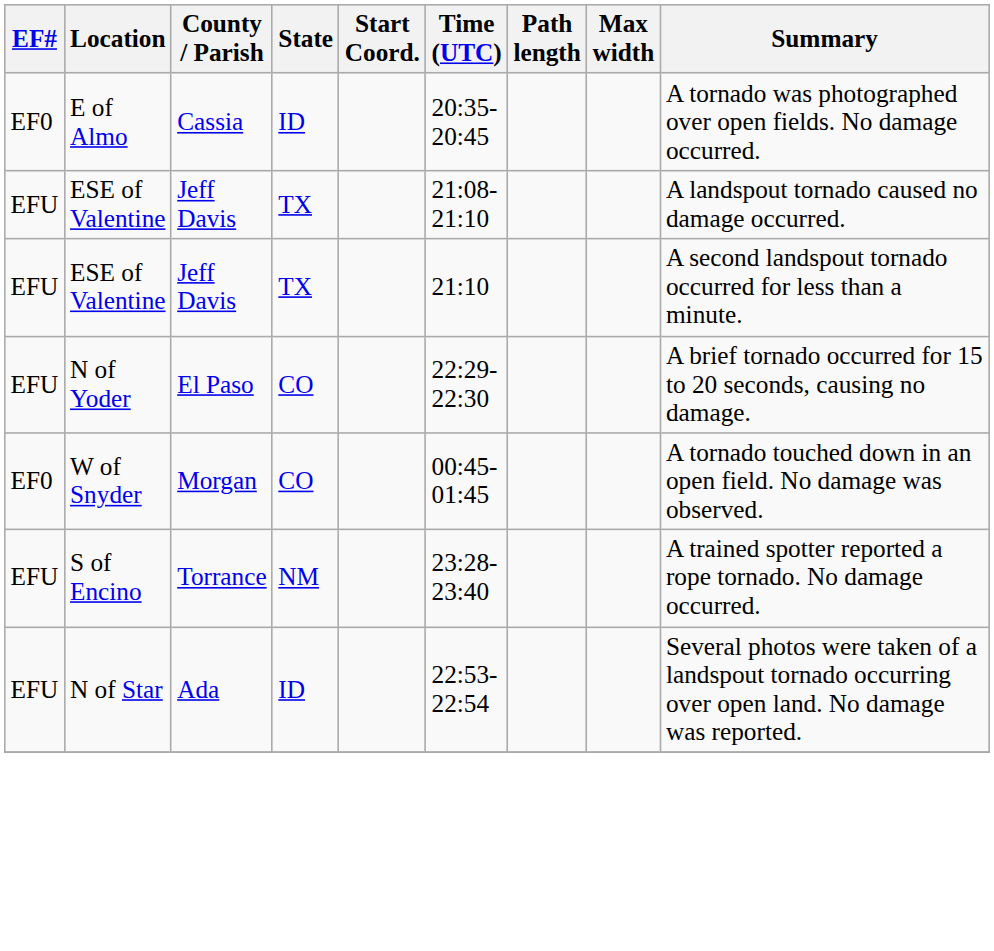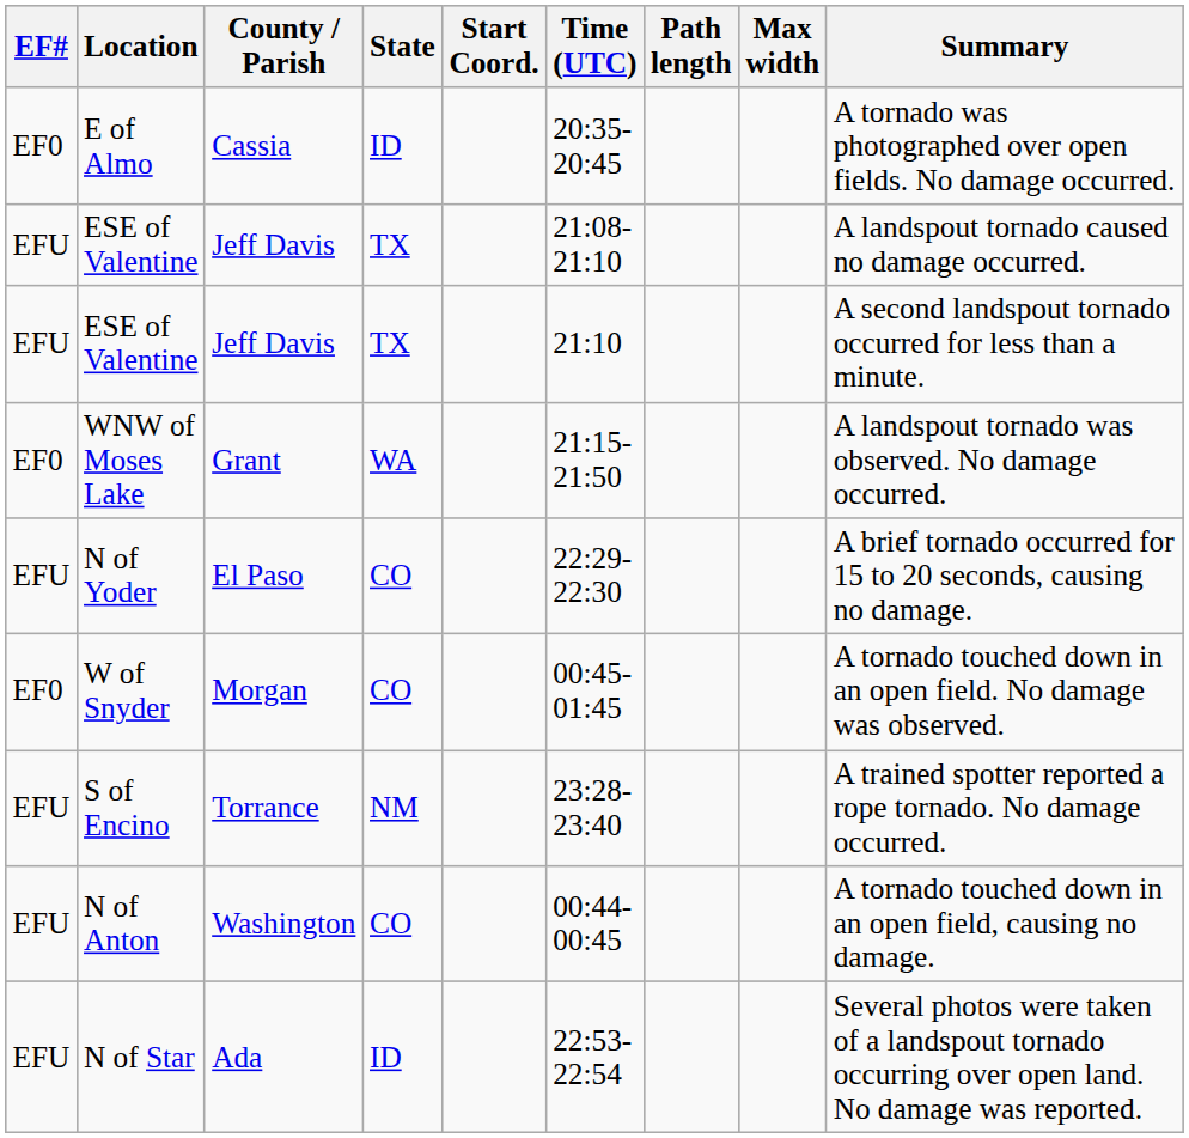+ row: EF0 | WNW of Moses Lake | Grant | WA | 21:15-21:50 | A landspout tornado was observed. No damage occurred.
+ row: EFU | N of Anton | Washington | CO | 00:44-00:45 | A tornado touched down in an open field, causing no damage.
